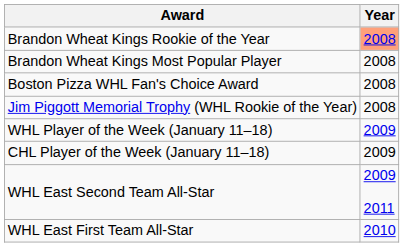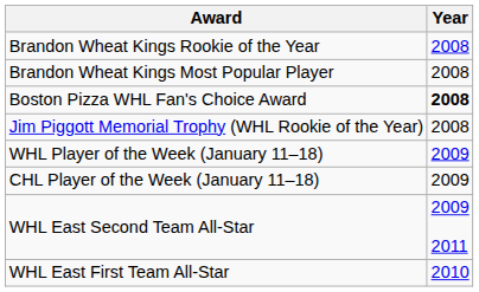Brandon Wheat Kings Rookie of the Year | Year: lightsalmon background -> no background
Boston Pizza WHL Fan's Choice Award | Year: normal -> bold
